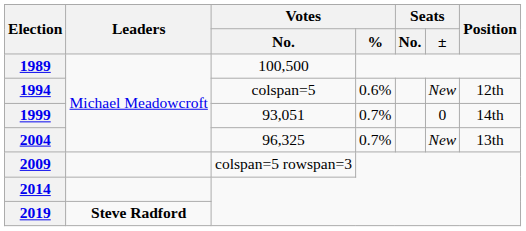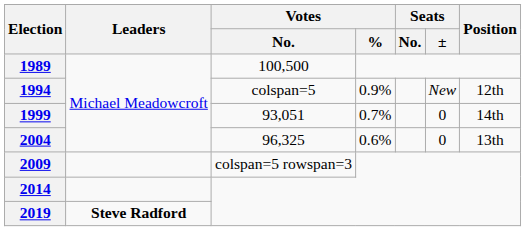1994 | Votes / %: 0.6% -> 0.9%
2004 | Votes / %: 0.7% -> 0.6%
2004 | Seats / ±: New -> 0
